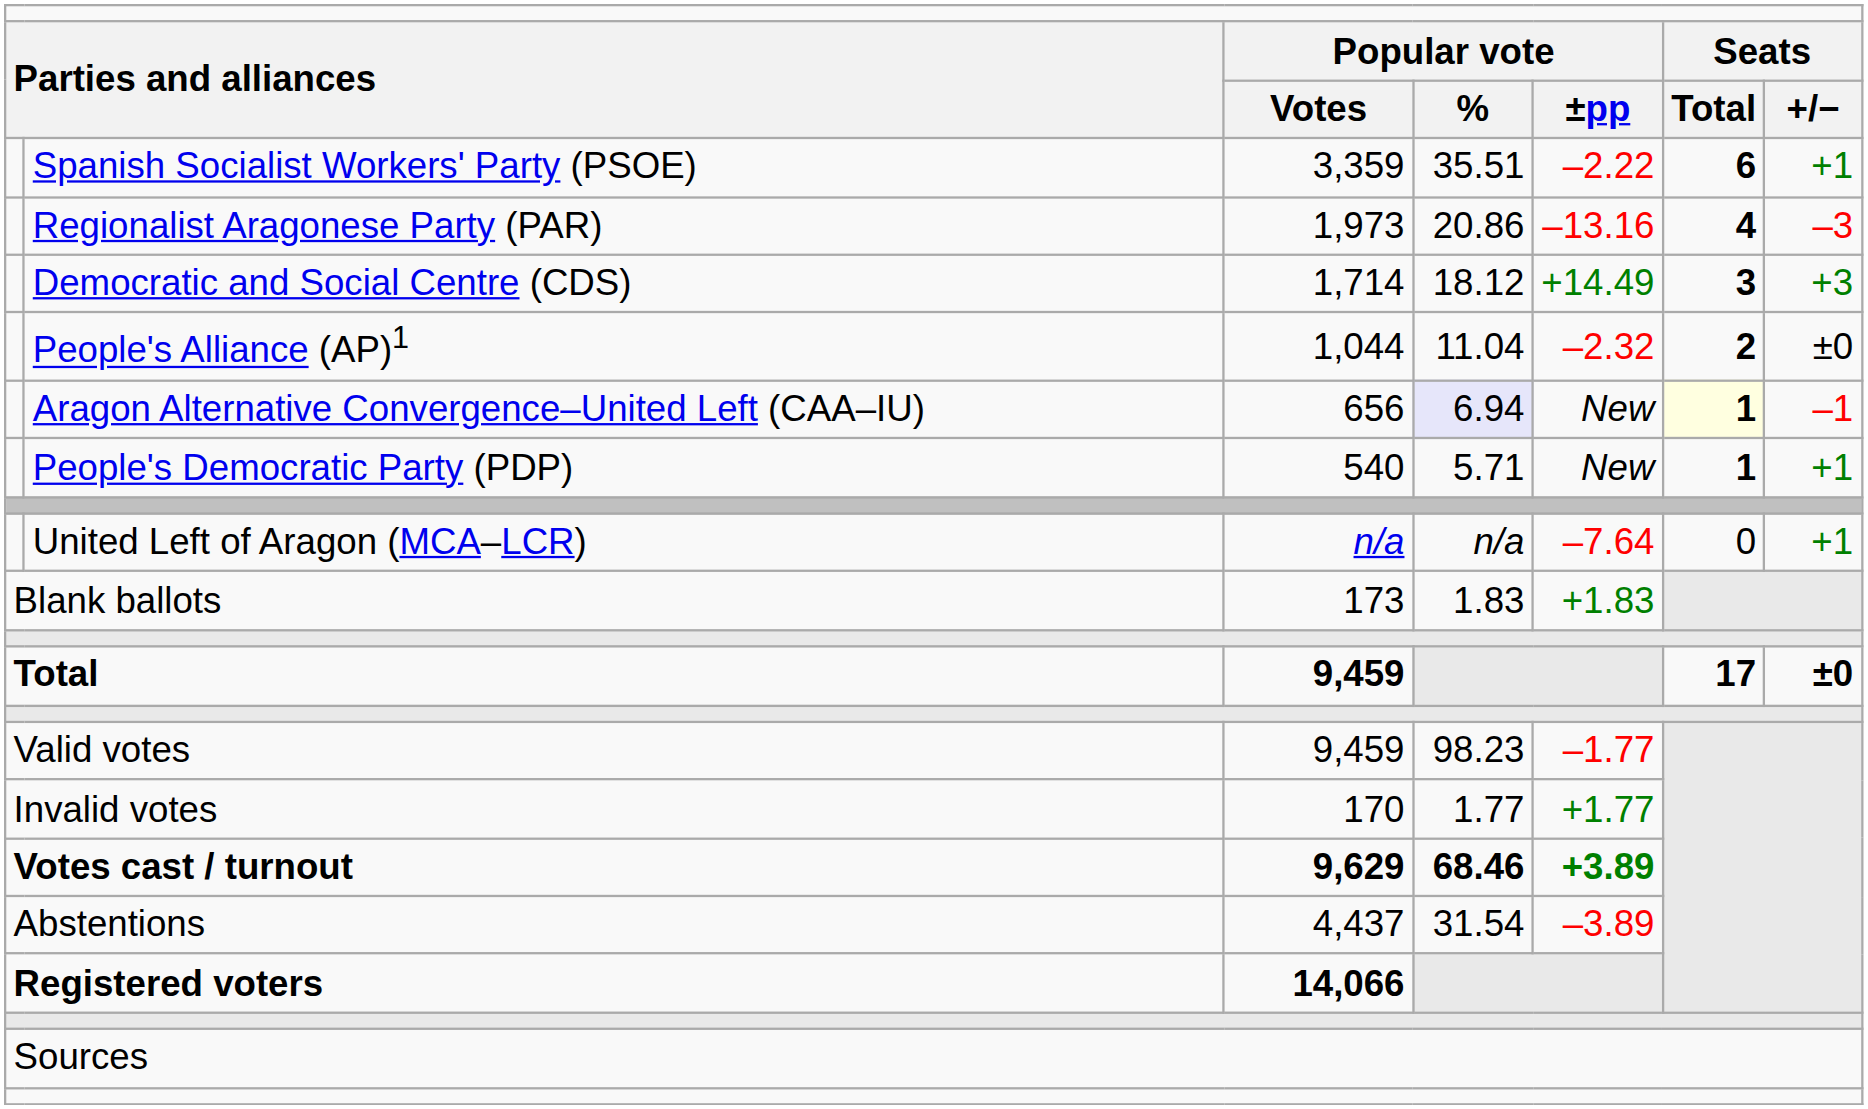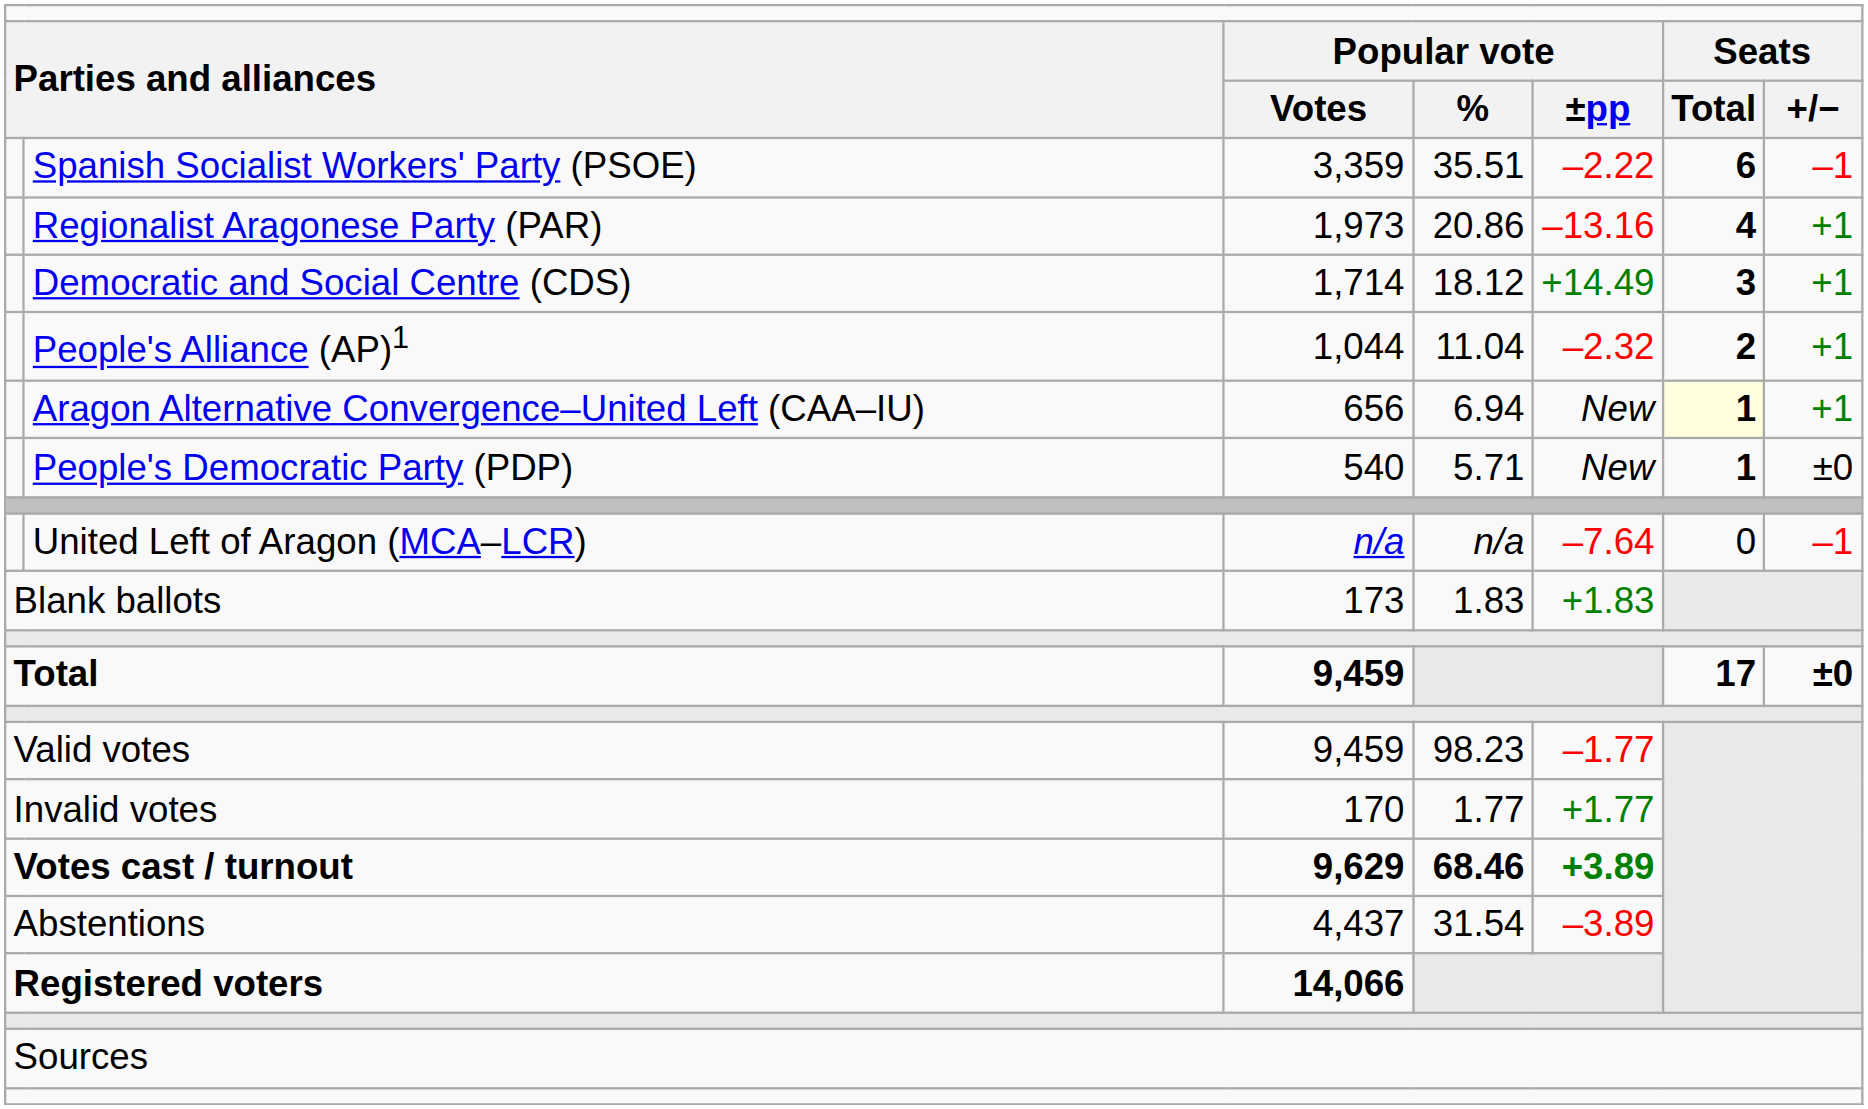Spanish Socialist Workers' Party (PSOE) | column 7: +1 -> –1
Regionalist Aragonese Party (PAR) | column 7: –3 -> +1
Democratic and Social Centre (CDS) | column 7: +3 -> +1
People's Alliance (AP)1 | column 7: ±0 -> +1
Aragon Alternative Convergence–United Left (CAA–IU) | column 4: lavender background -> no background
Aragon Alternative Convergence–United Left (CAA–IU) | column 7: –1 -> +1
People's Democratic Party (PDP) | column 7: +1 -> ±0
United Left of Aragon (MCA–LCR) | column 7: +1 -> –1
